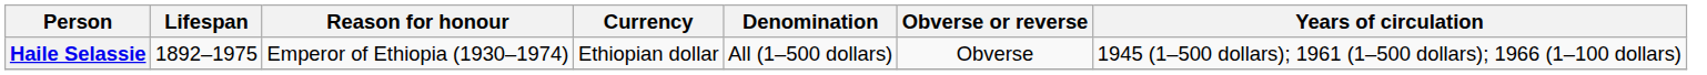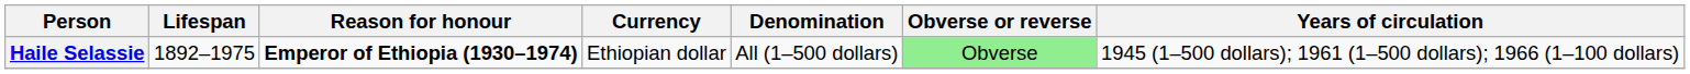Haile Selassie | Reason for honour: normal -> bold
Haile Selassie | Obverse or reverse: no background -> lightgreen background
